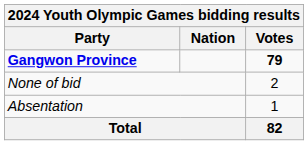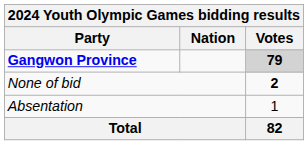Gangwon Province | Votes: no background -> lightgrey background
None of bid | Votes: normal -> bold
